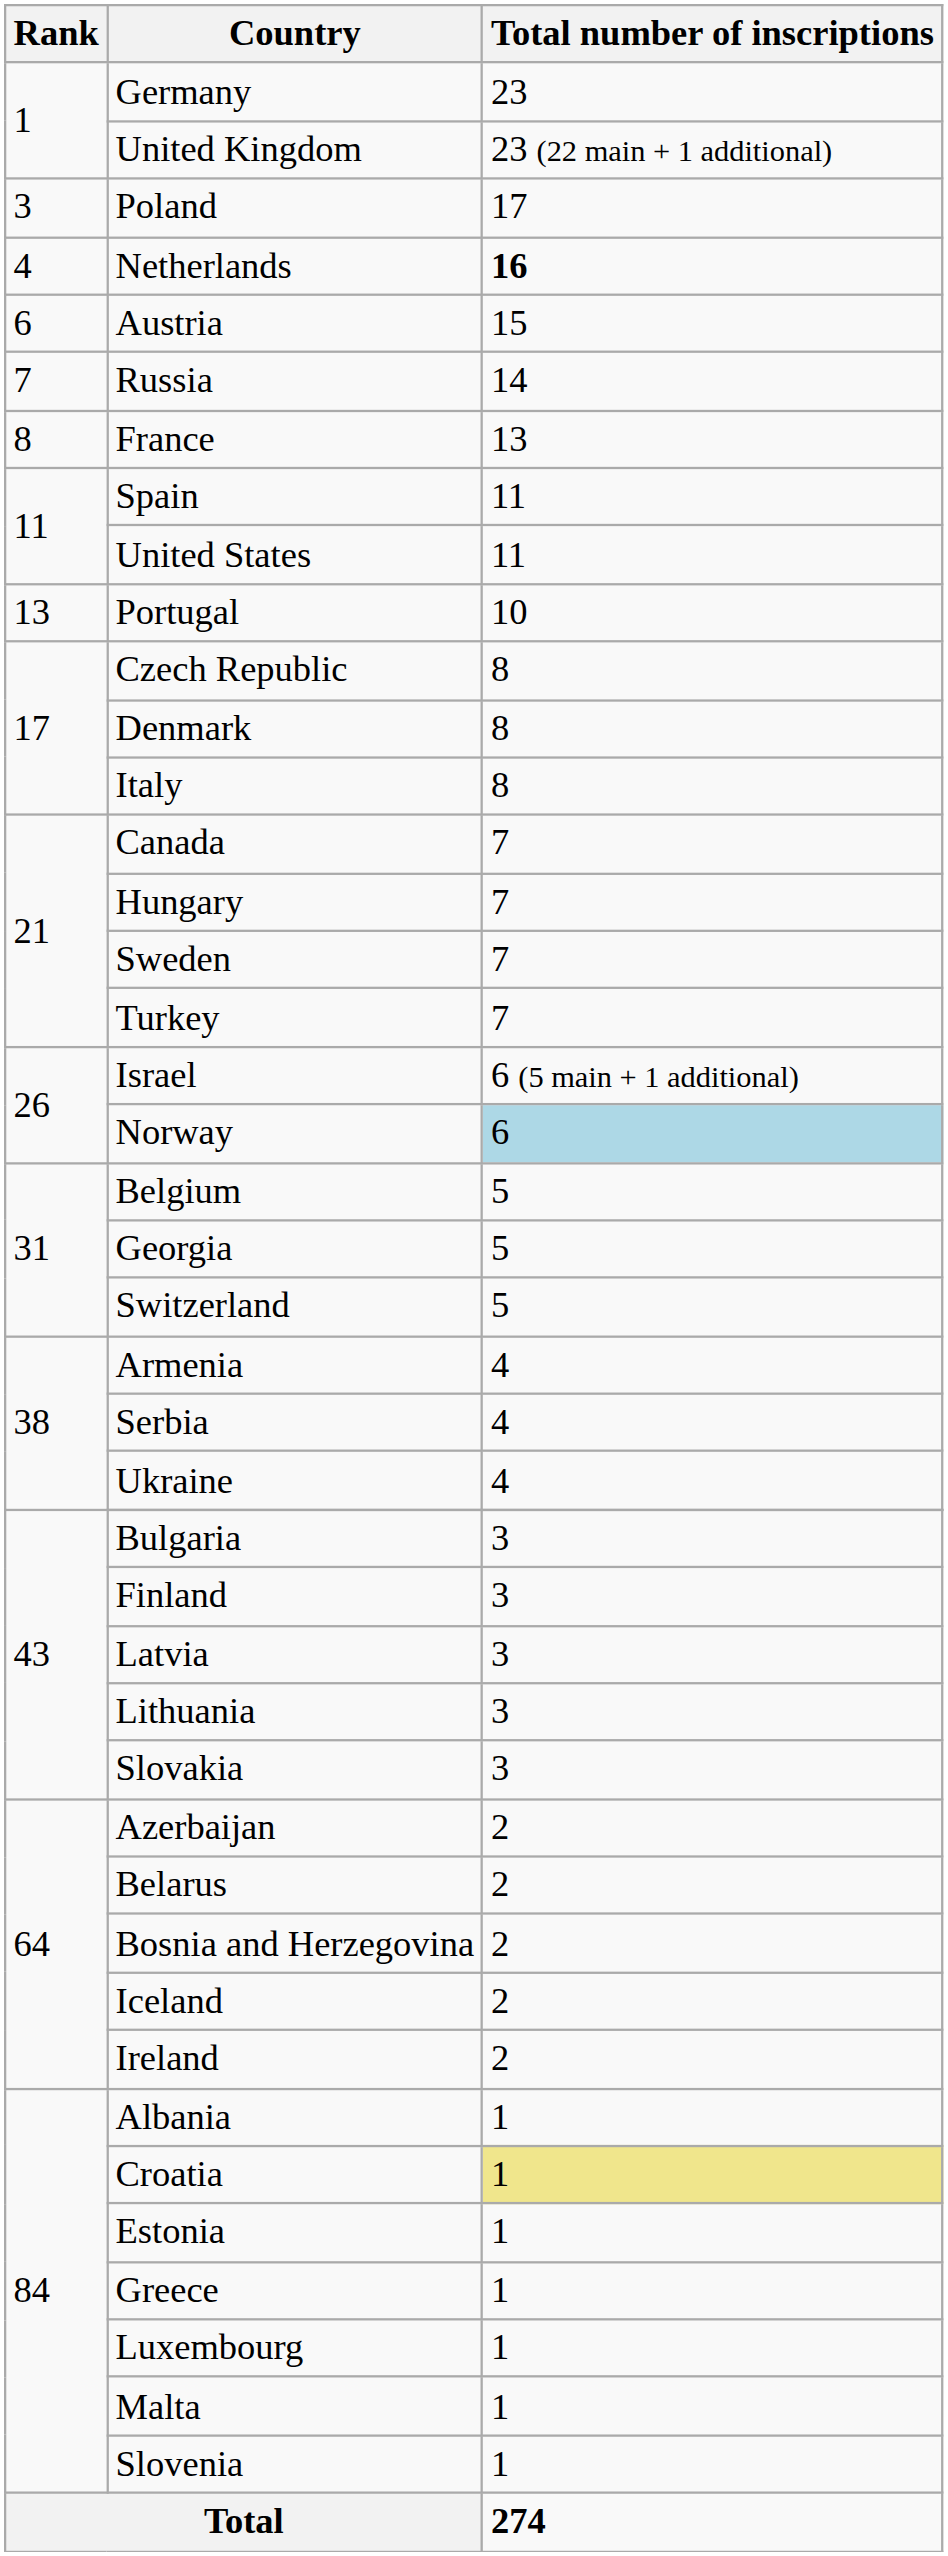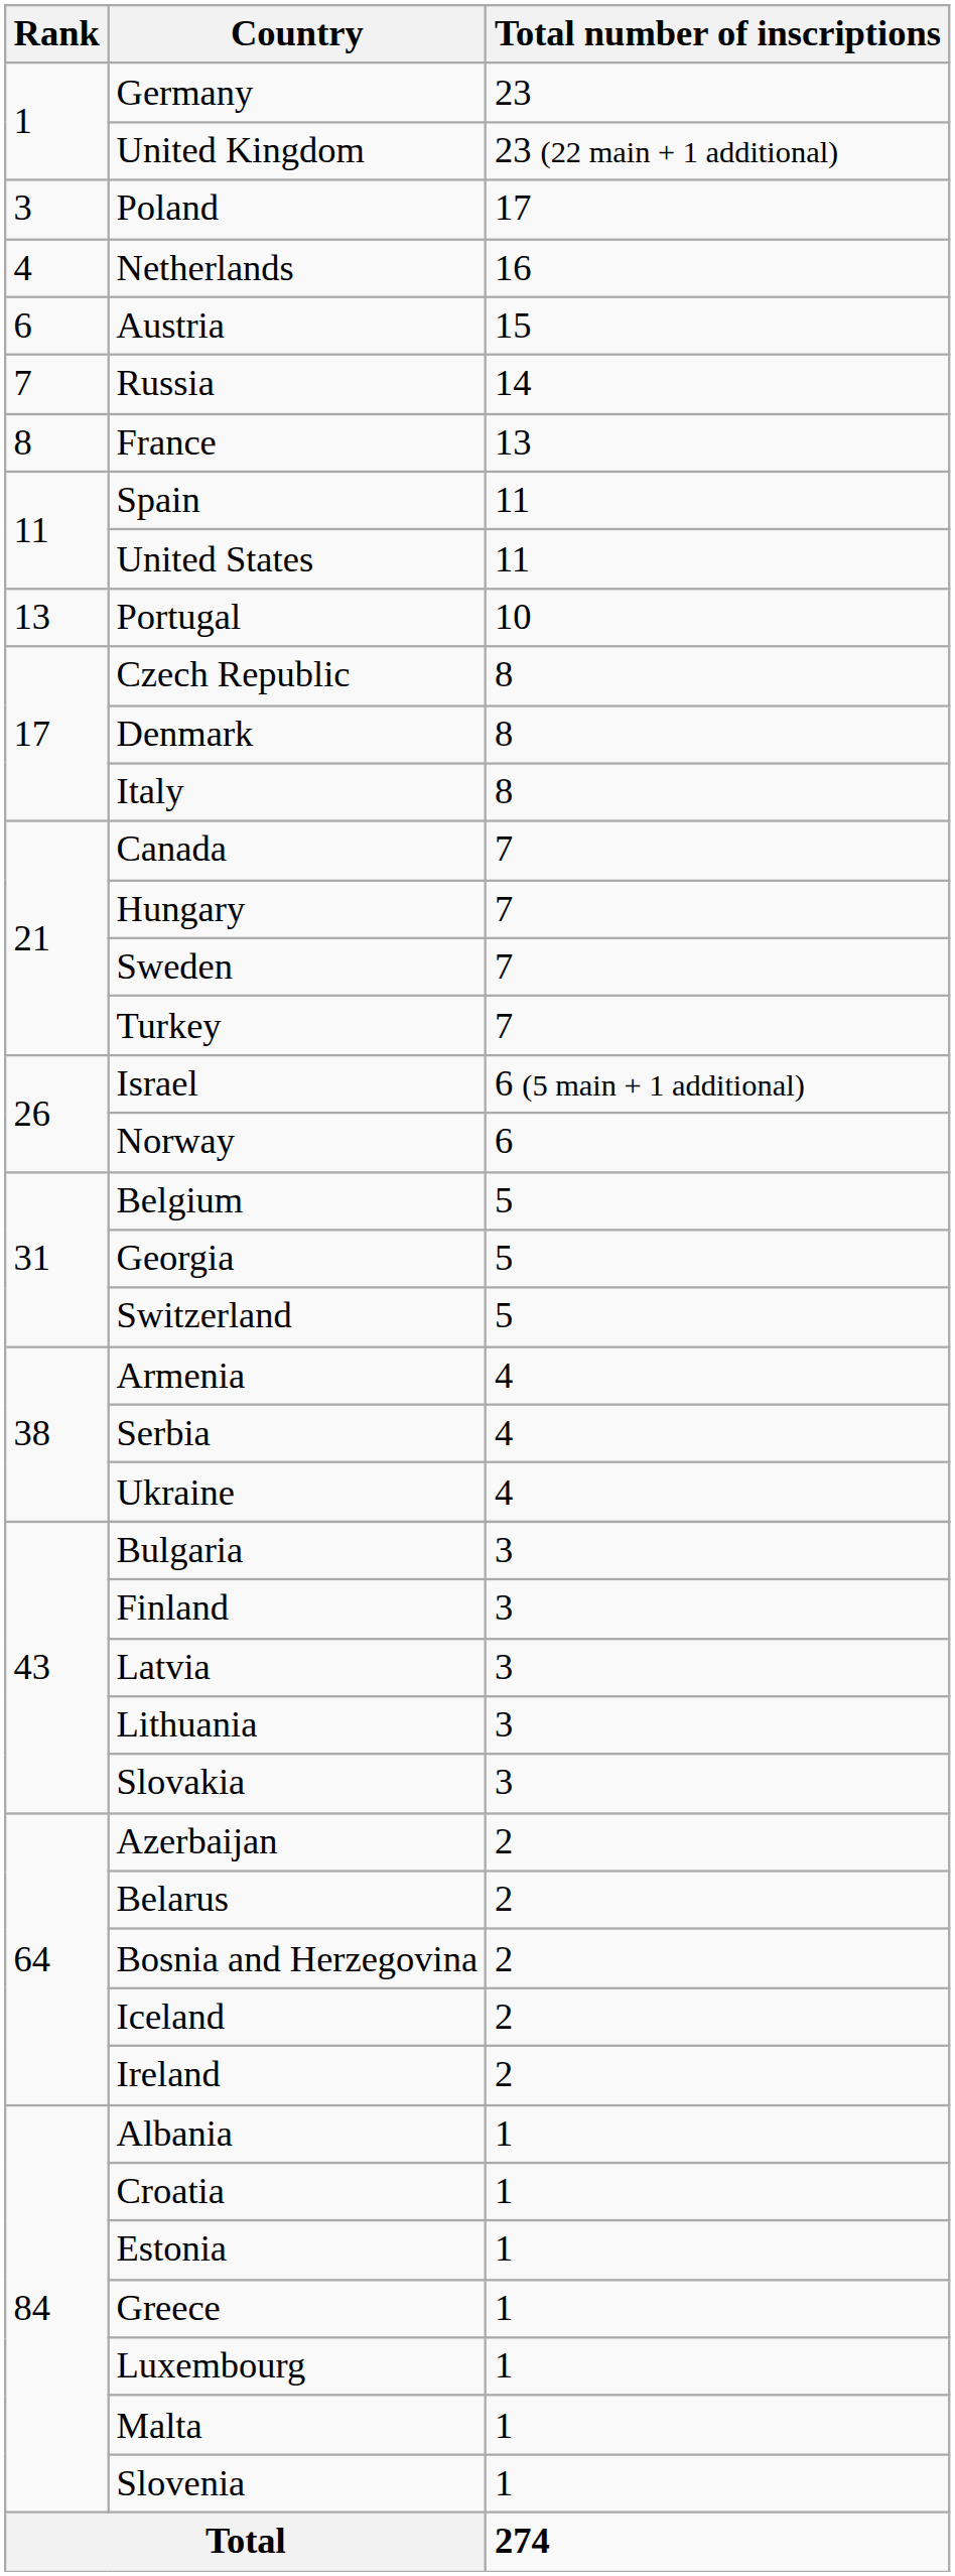Netherlands | Total number of inscriptions: bold -> normal
Norway | Total number of inscriptions: lightblue background -> no background
Croatia | Total number of inscriptions: khaki background -> no background
